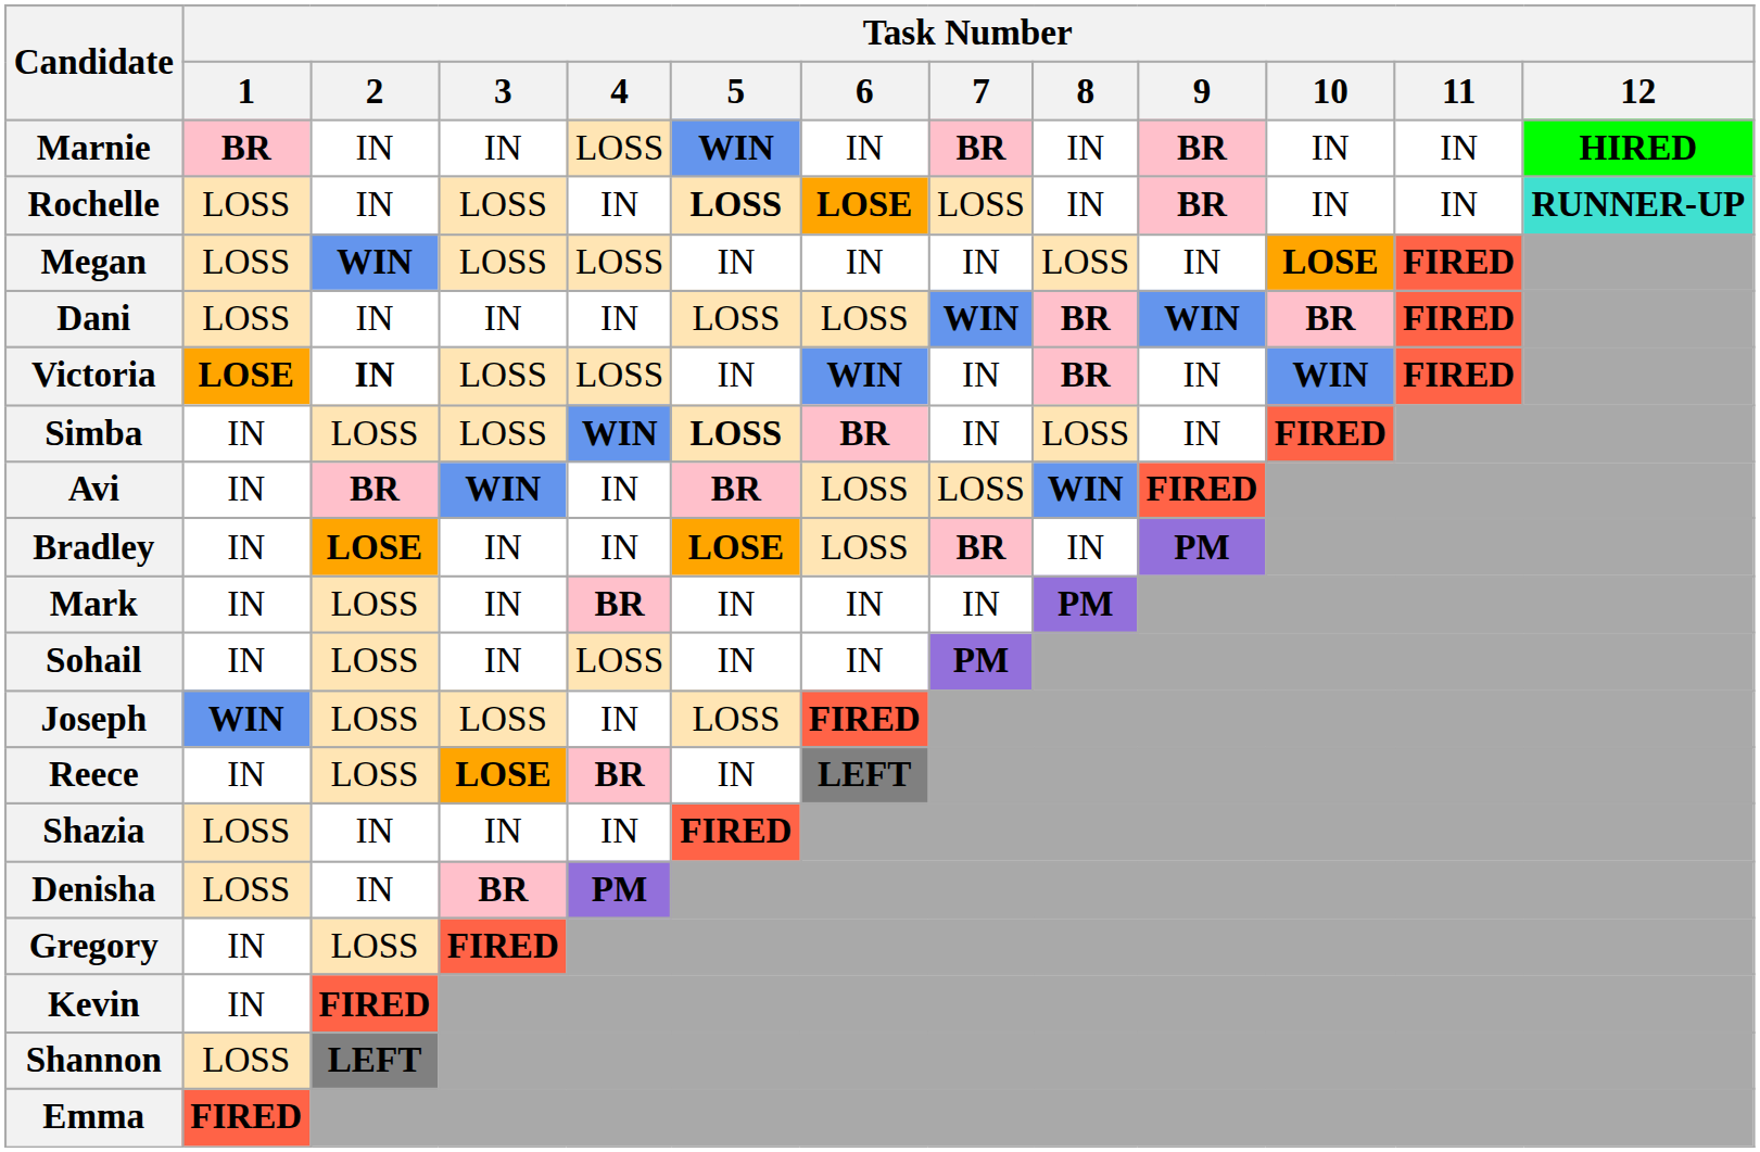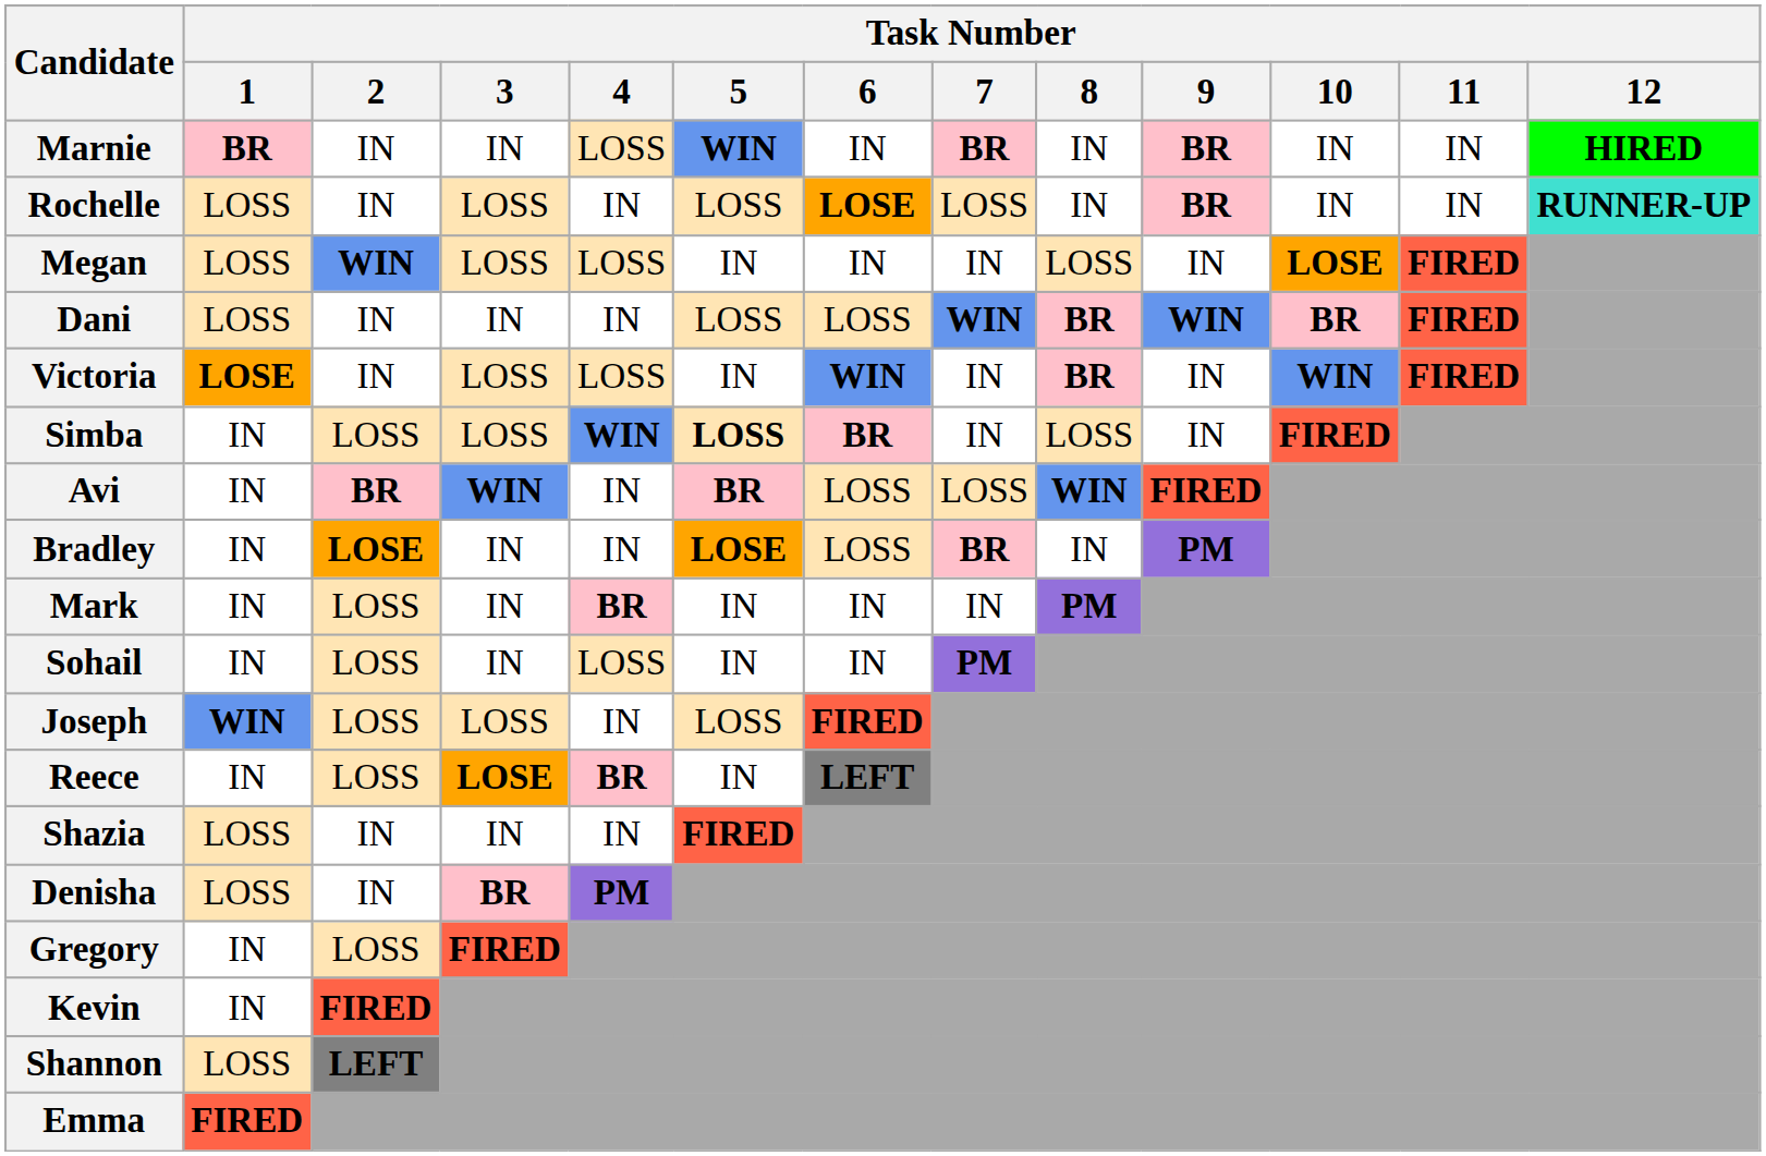Rochelle | Task Number / 5: bold -> normal
Victoria | Task Number / 2: bold -> normal
